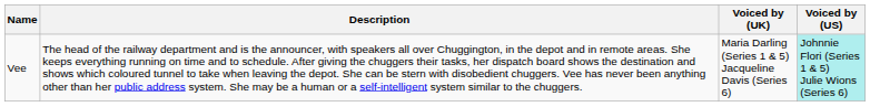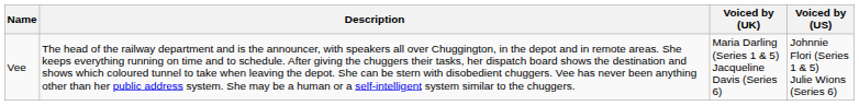row 2 | Voiced by (US): paleturquoise background -> no background
